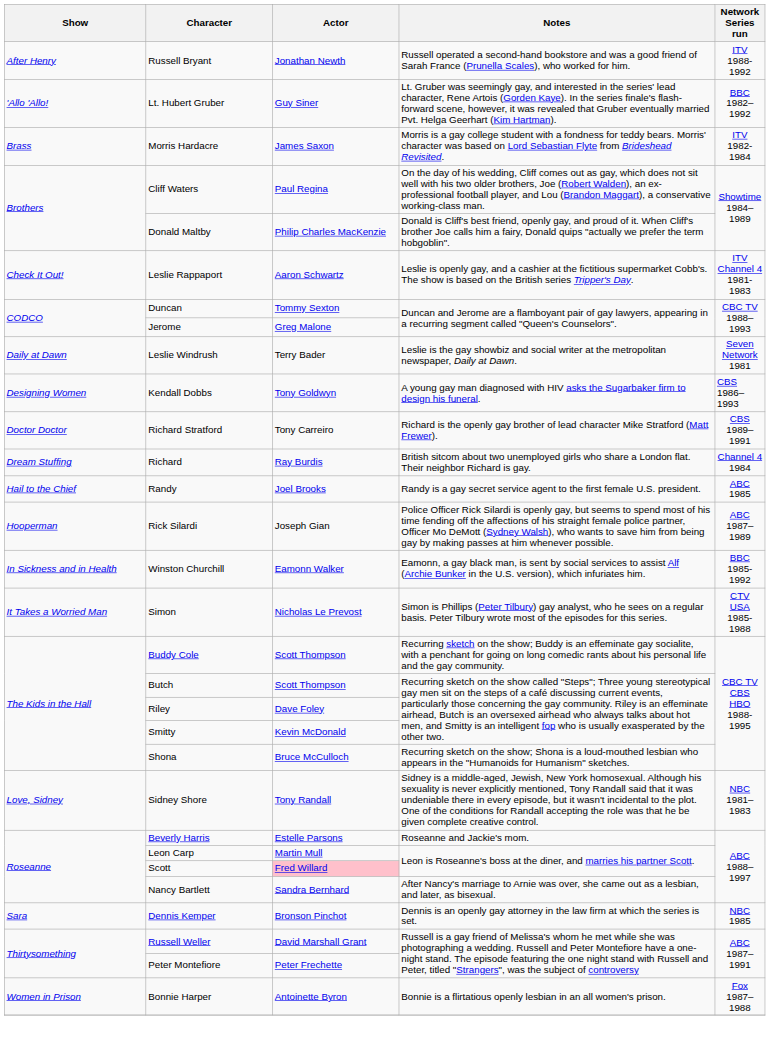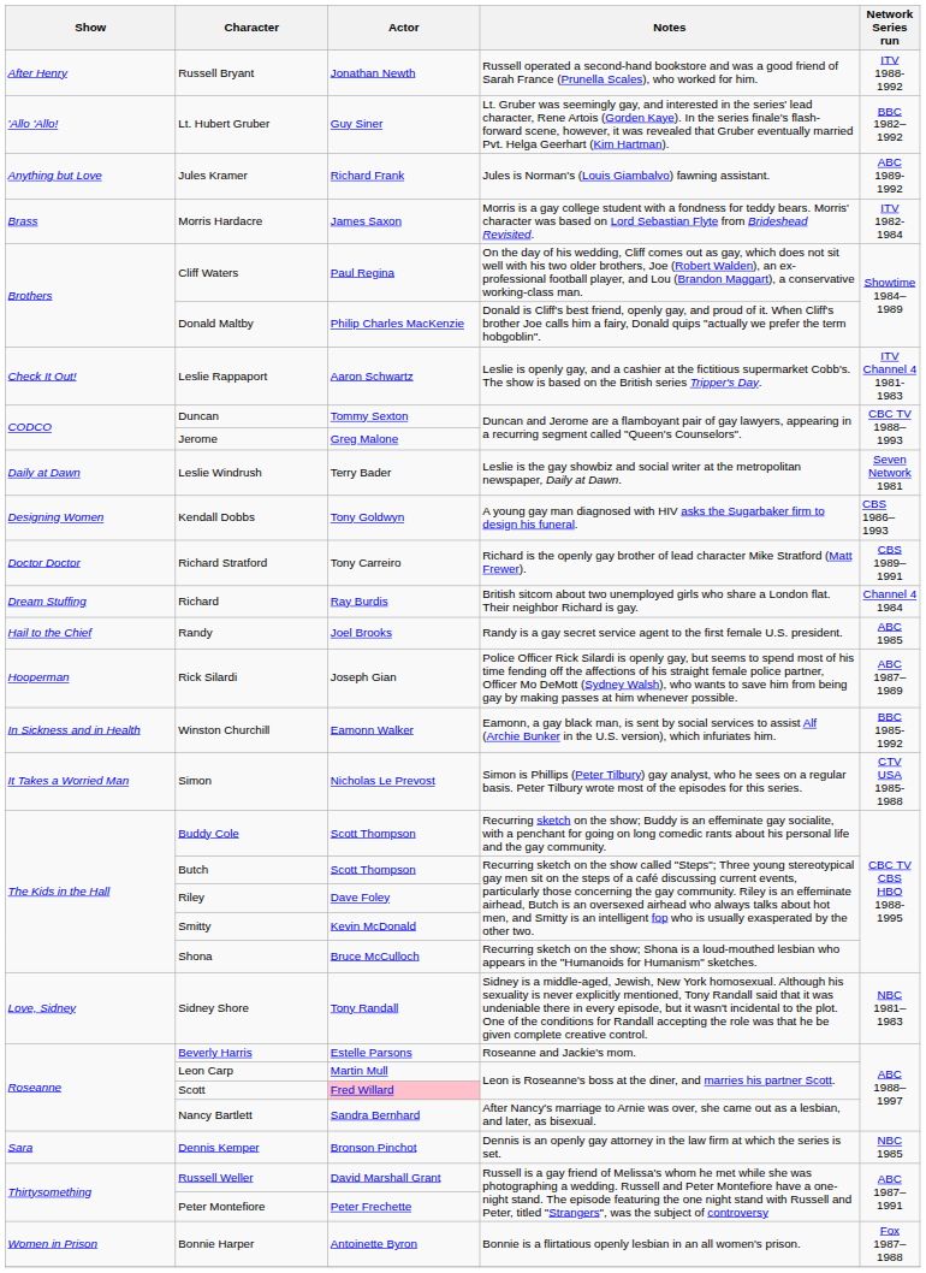+ row: Anything but Love | Jules Kramer | Richard Frank | Jules is Norman's (Louis Giambalvo) fawning assistant. | ABC 1989-1992
